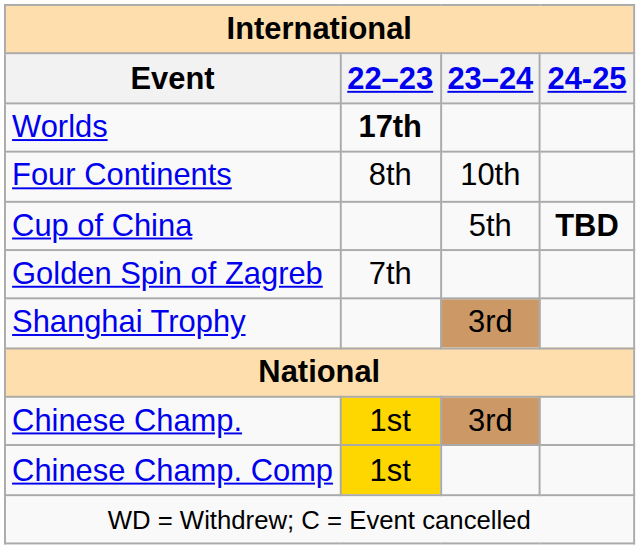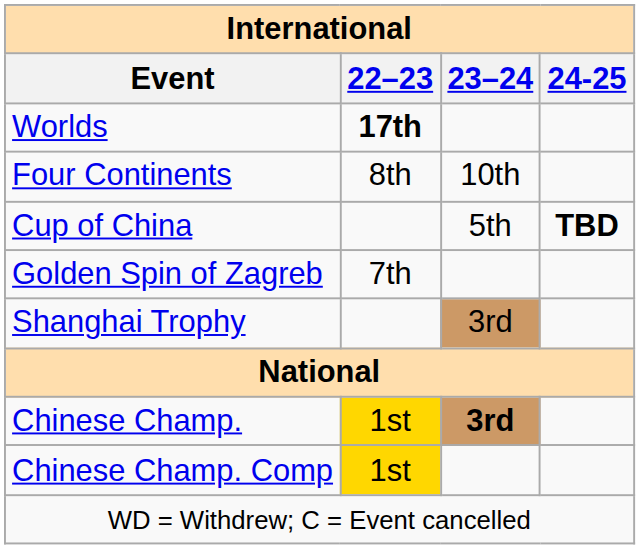Chinese Champ. | International / 23–24: normal -> bold
